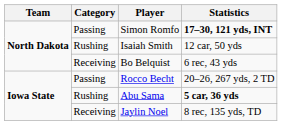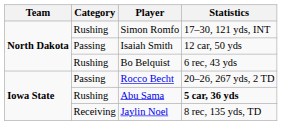Simon Romfo | Category: Passing -> Rushing
Simon Romfo | Statistics: bold -> normal
Isaiah Smith | Category: Rushing -> Passing
Bo Belquist | Category: Receiving -> Rushing
